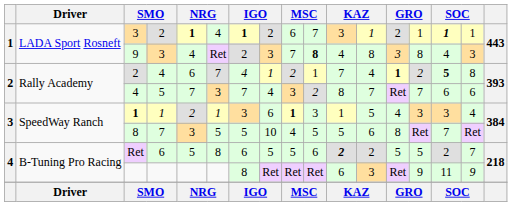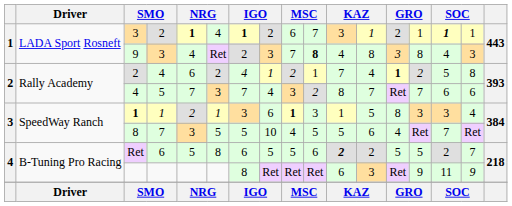row 4 | column 6: 7 -> 2
row 4 | column 15: bold -> normal
row 6 | column 13: 4 -> 8
row 7 | column 13: 8 -> 4
